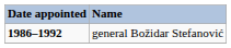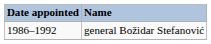general Božidar Stefanović | Date appointed: bold -> normal
